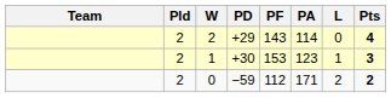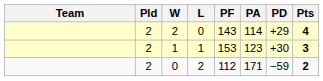columns swapped: L <-> PD
